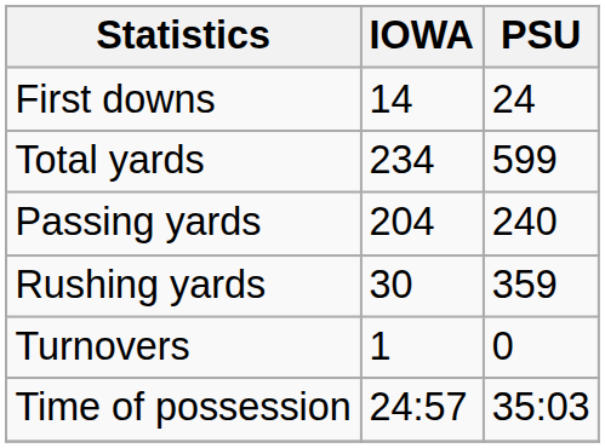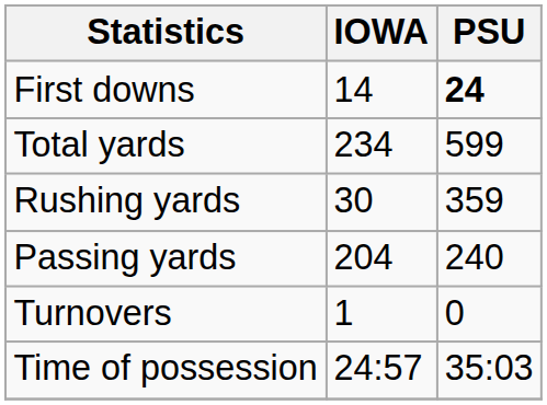First downs | PSU: normal -> bold
rows swapped: Rushing yards <-> Passing yards
